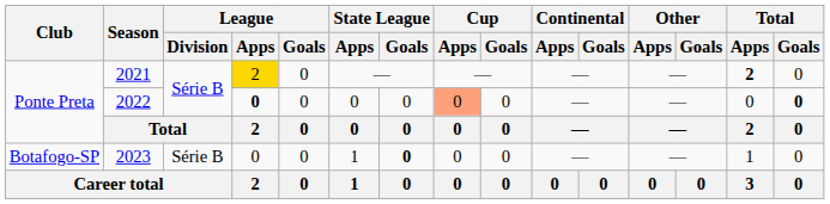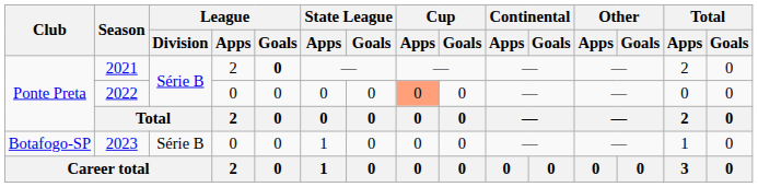2021 | League / Apps: gold background -> no background
2021 | League / Goals: normal -> bold
2021 | Total / Apps: bold -> normal
2022 | League / Apps: bold -> normal
2022 | Total / Goals: bold -> normal
2023 | State League / Goals: bold -> normal
